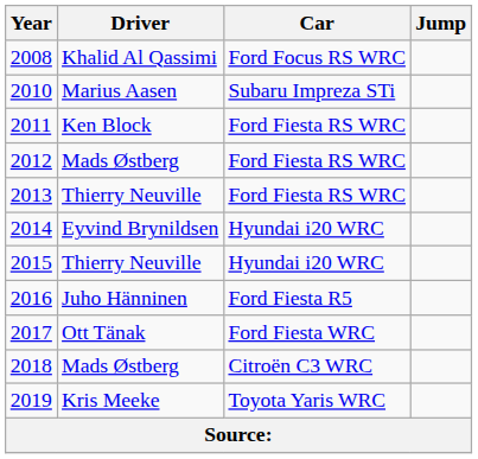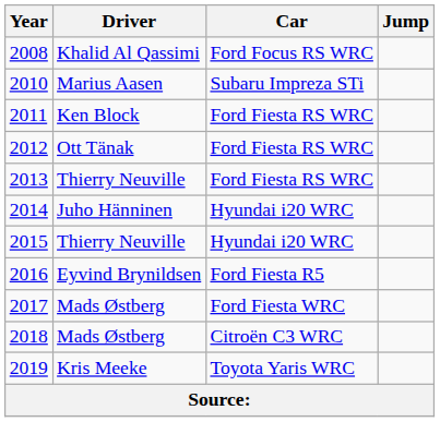2012 | Driver: Mads Østberg -> Ott Tänak
2014 | Driver: Eyvind Brynildsen -> Juho Hänninen
2016 | Driver: Juho Hänninen -> Eyvind Brynildsen
2017 | Driver: Ott Tänak -> Mads Østberg
